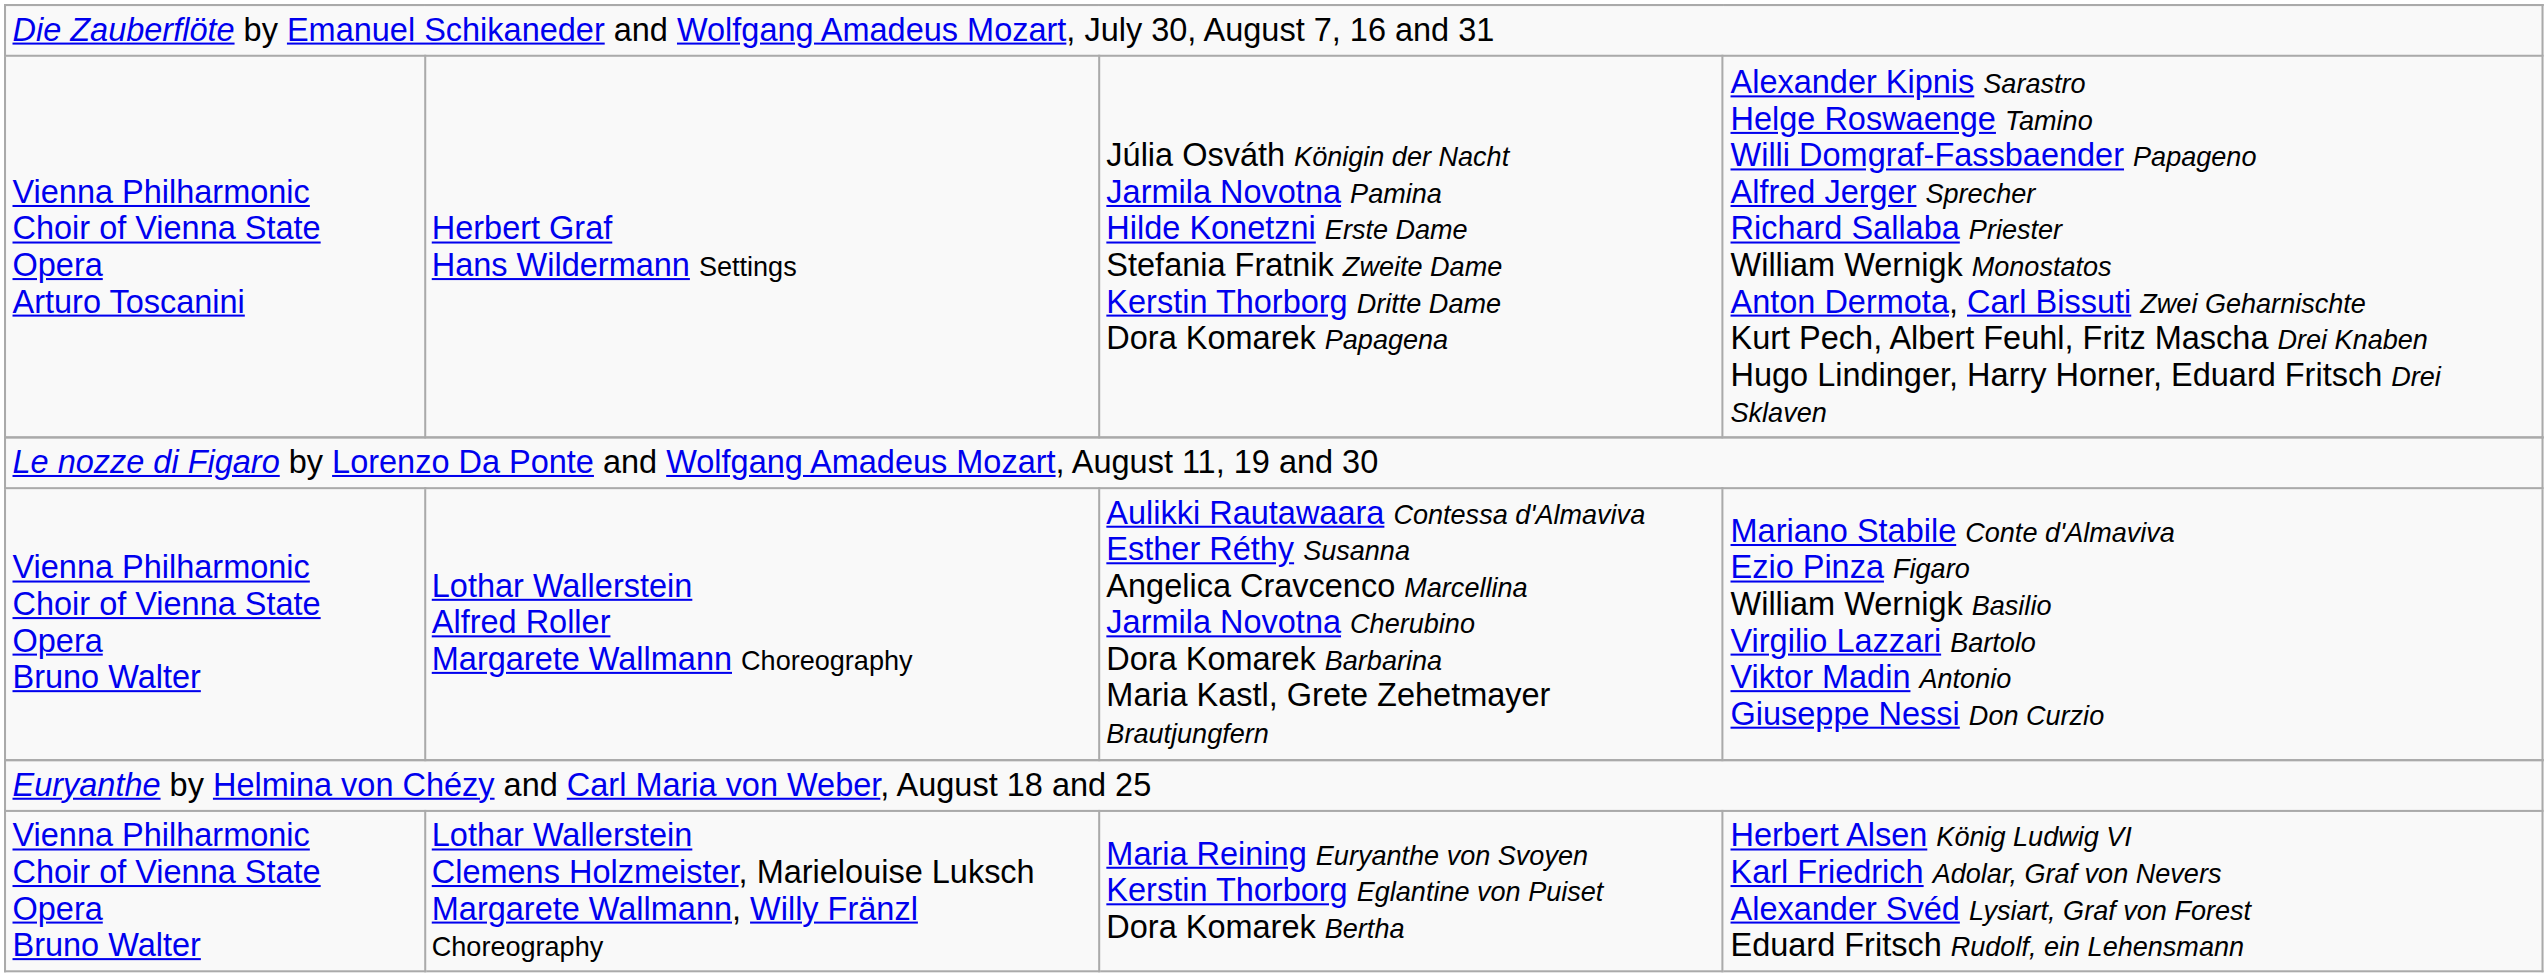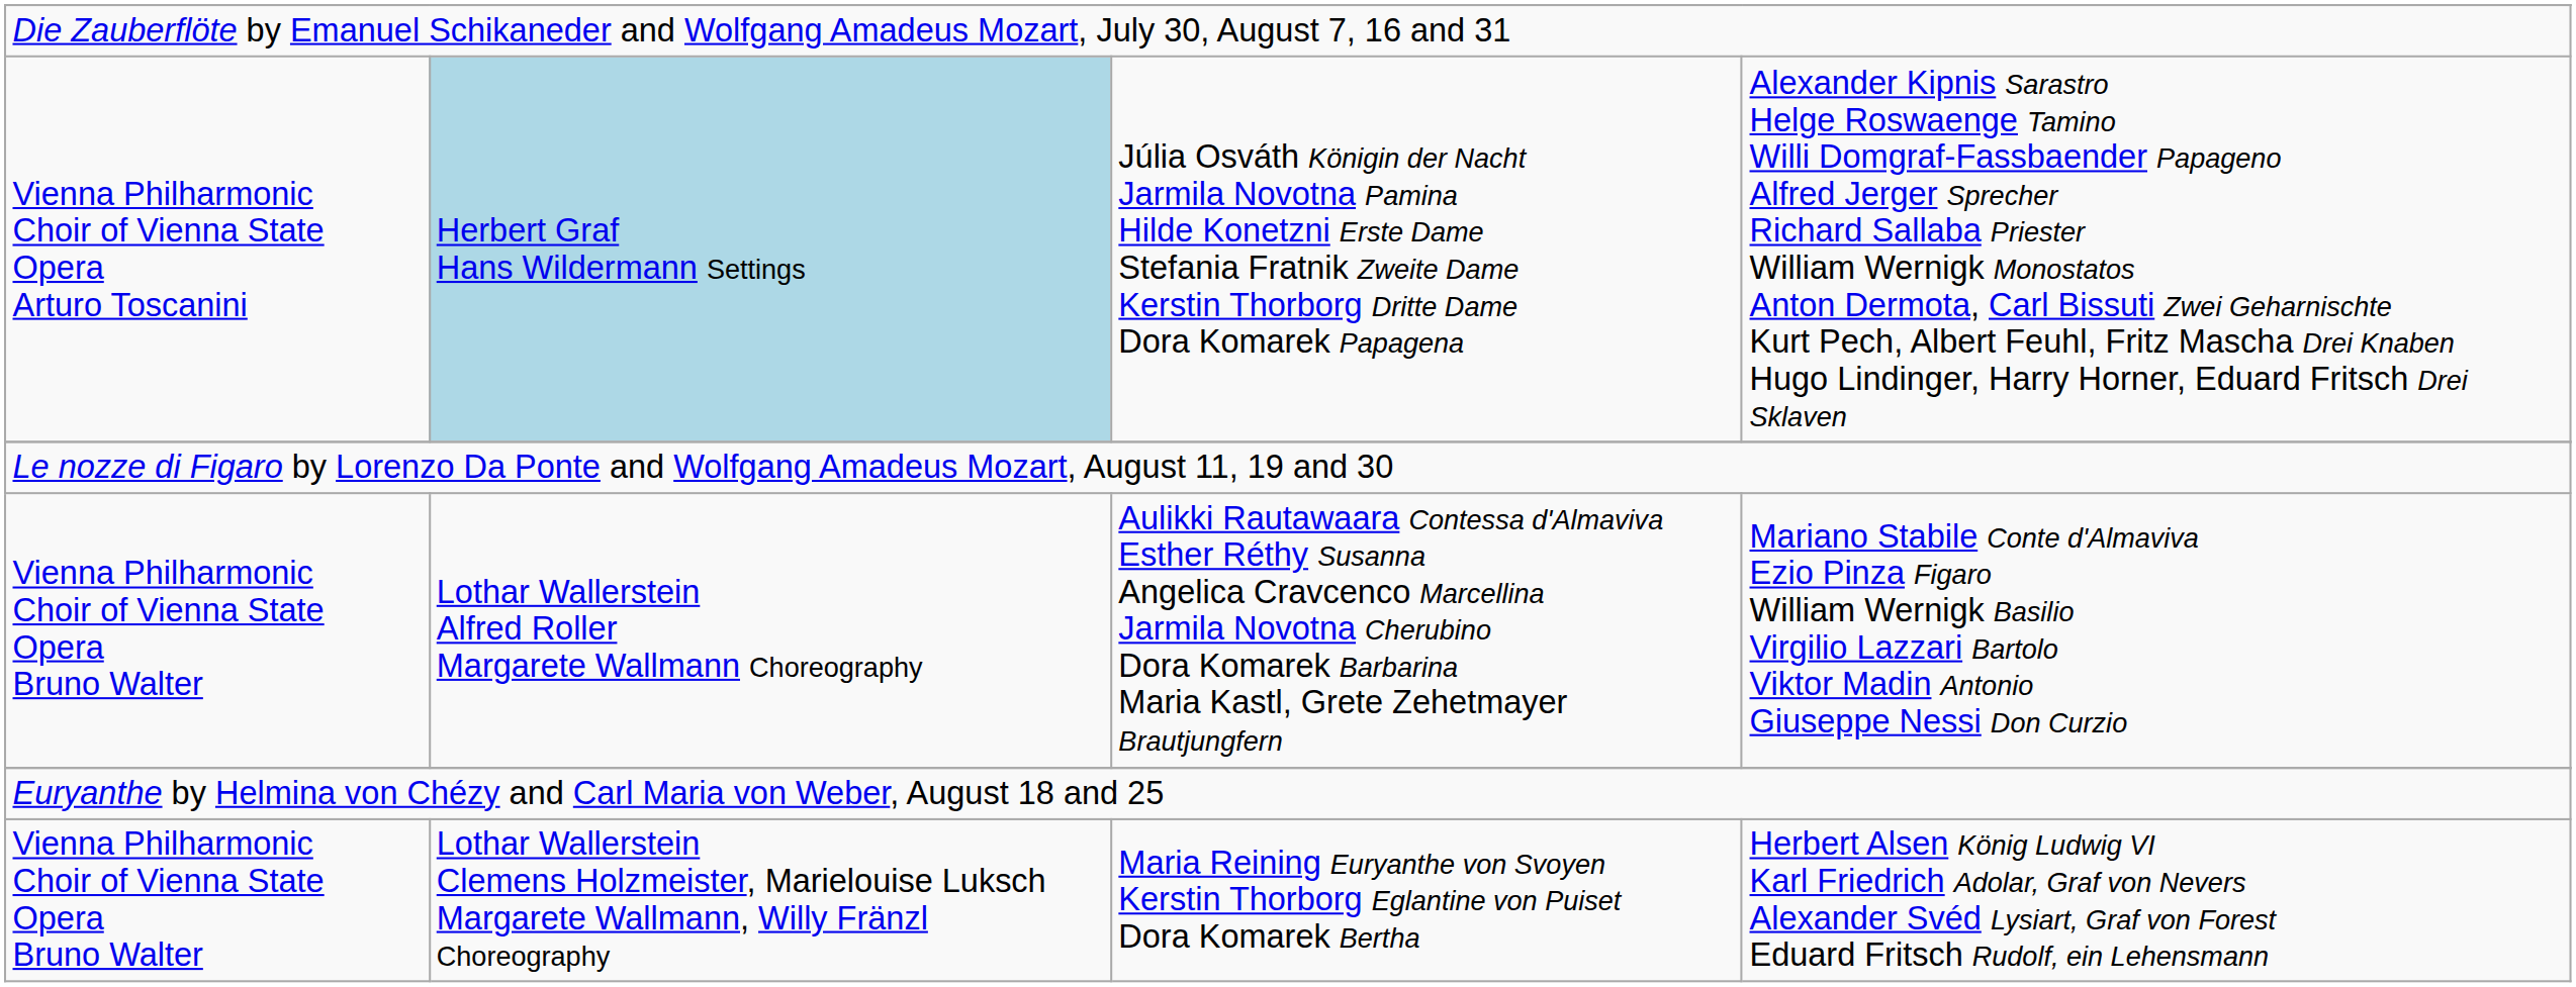Herbert Graf Hans Wildermann Settings | column 2: no background -> lightblue background
